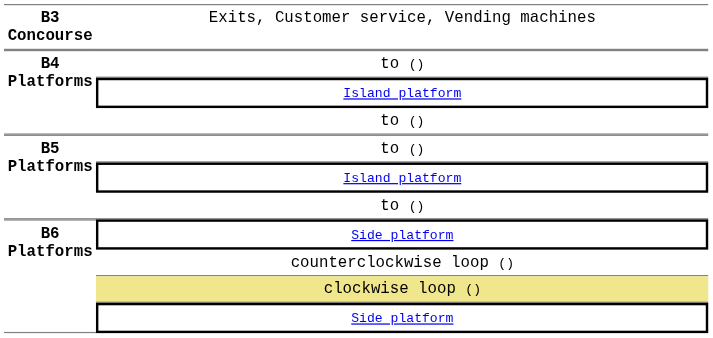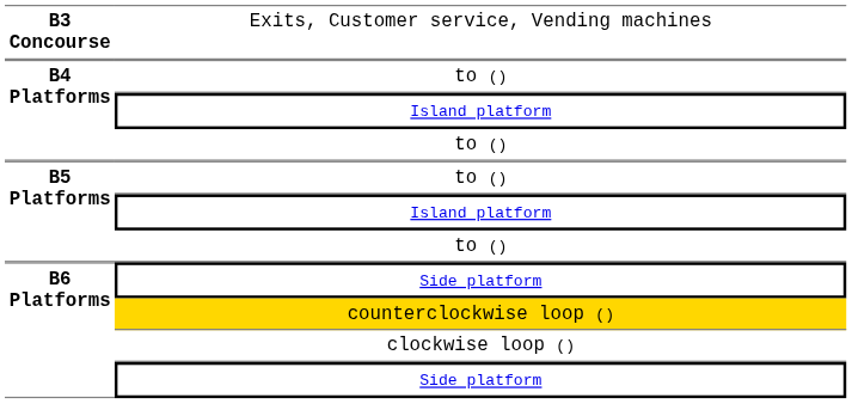counterclockwise loop () | column 2: no background -> gold background
clockwise loop () | column 2: khaki background -> no background
